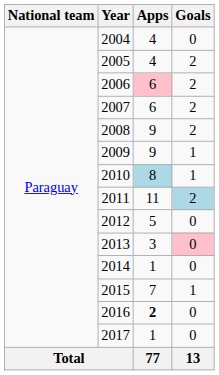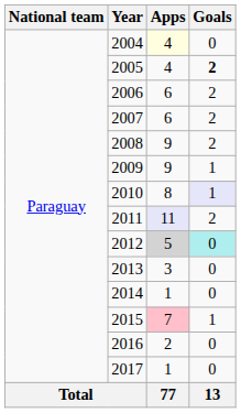2004 | Apps: no background -> lightyellow background
2005 | Goals: normal -> bold
2006 | Apps: pink background -> no background
2010 | Apps: lightblue background -> no background
2010 | Goals: no background -> lavender background
2011 | Apps: no background -> lavender background
2011 | Goals: lightblue background -> no background
2012 | Apps: no background -> lightgrey background
2012 | Goals: no background -> paleturquoise background
2013 | Goals: pink background -> no background
2015 | Apps: no background -> pink background
2016 | Apps: bold -> normal
